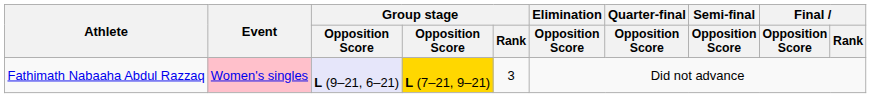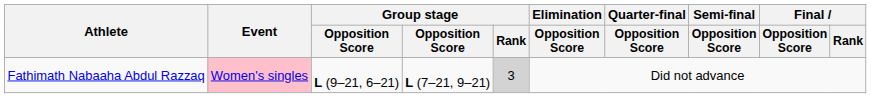Fathimath Nabaaha Abdul Razzaq | column 3: lavender background -> no background
Fathimath Nabaaha Abdul Razzaq | column 4: gold background -> no background
Fathimath Nabaaha Abdul Razzaq | Group stage / Rank: no background -> lightgrey background
